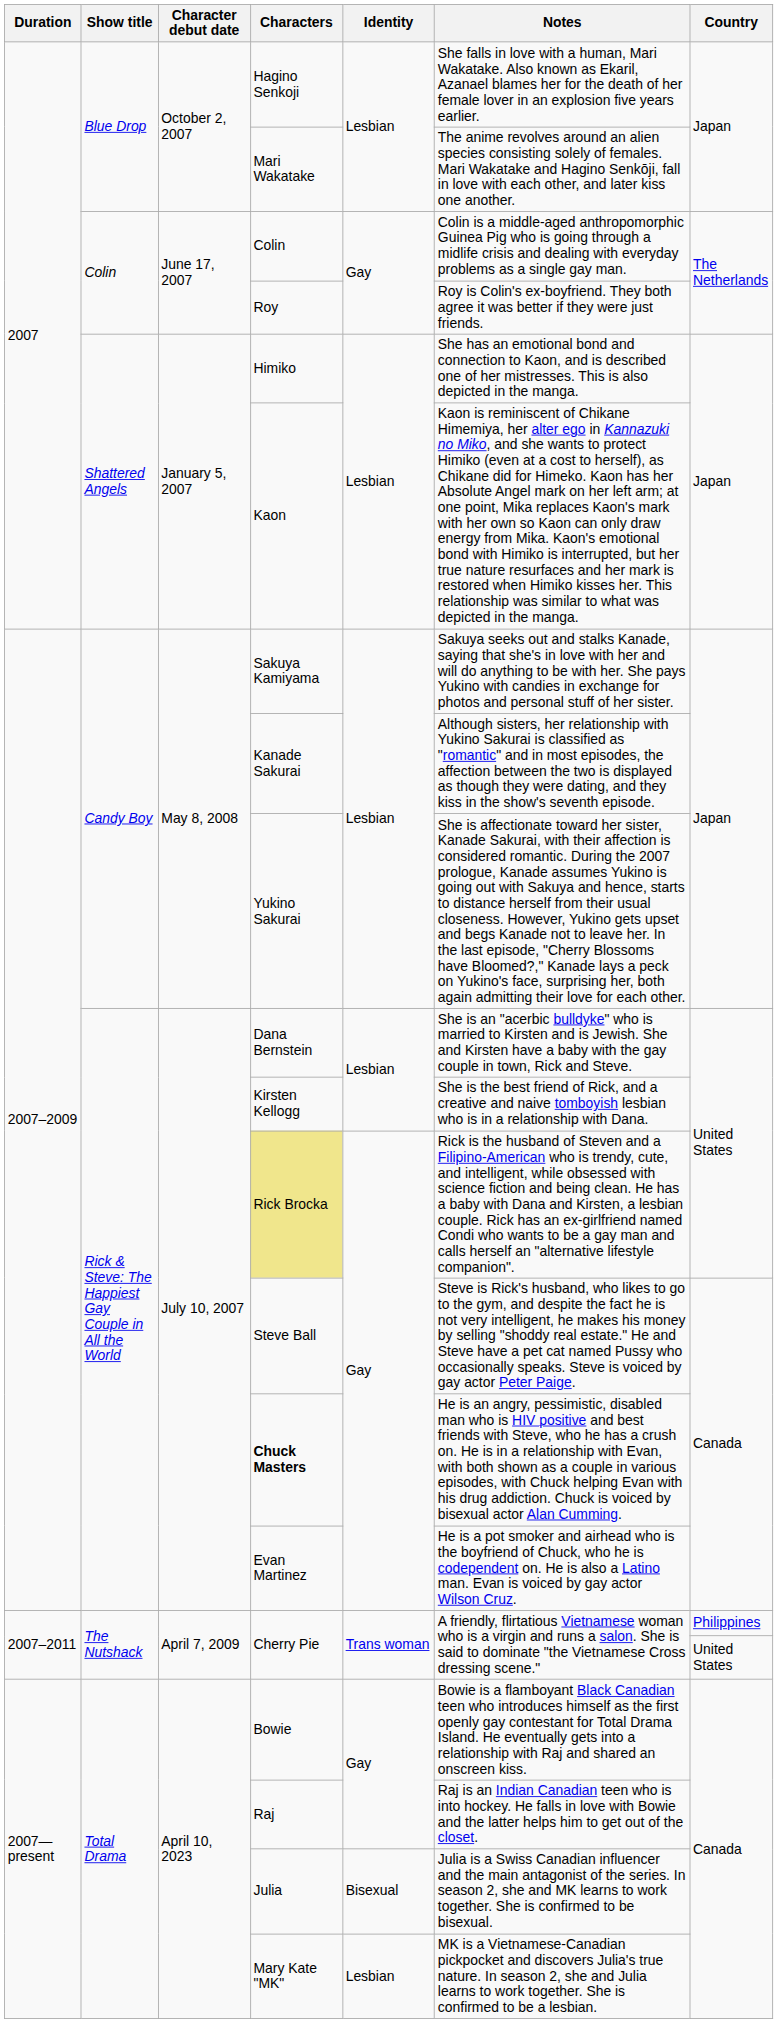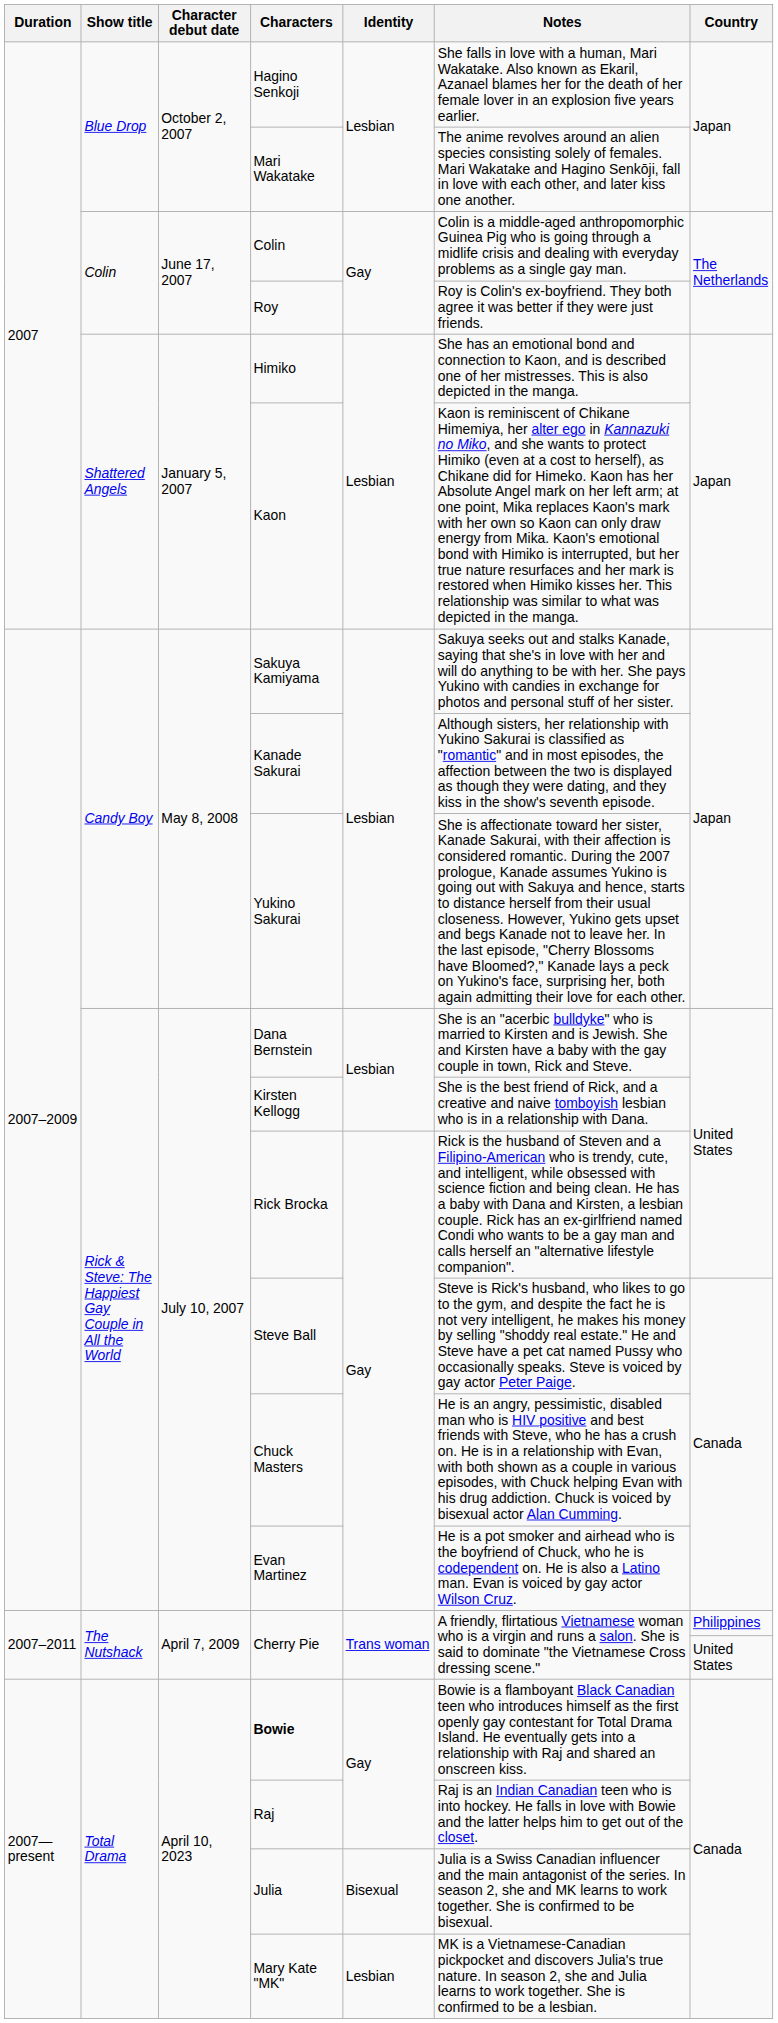Rick Brocka | Characters: khaki background -> no background
Chuck Masters | Characters: bold -> normal
Bowie | Characters: normal -> bold
